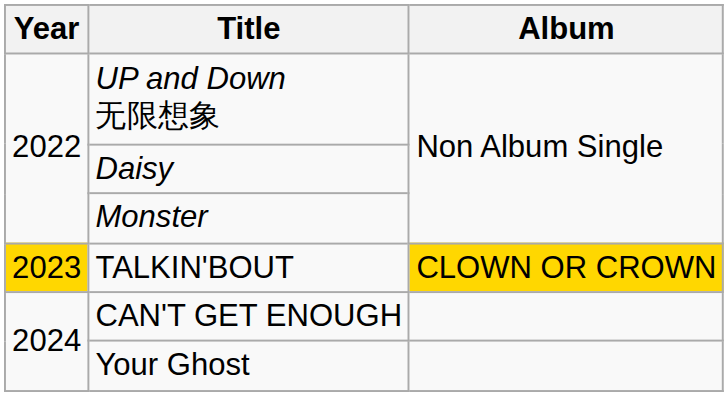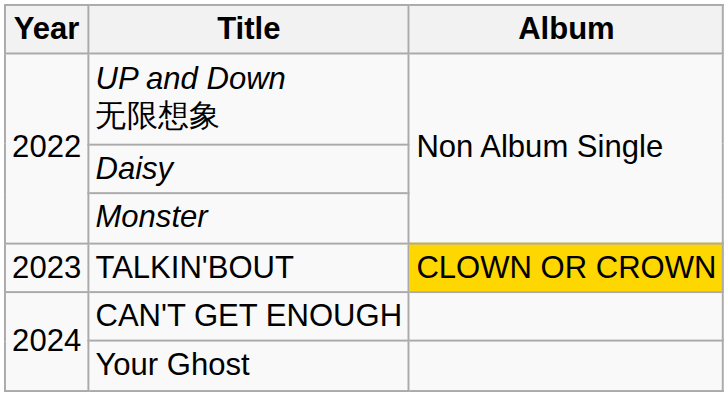TALKIN'BOUT | Year: gold background -> no background
